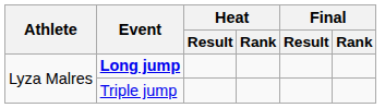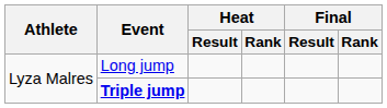Long jump | Event: bold -> normal
Triple jump | Event: normal -> bold
